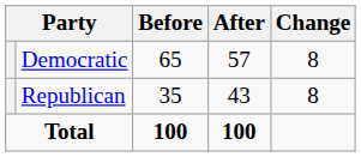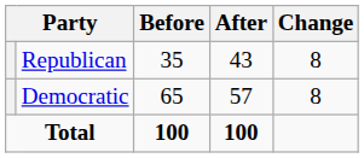rows swapped: Democratic <-> Republican
